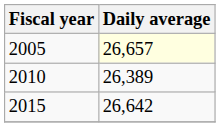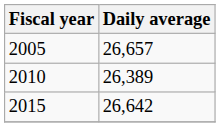2005 | Daily average: lightyellow background -> no background
